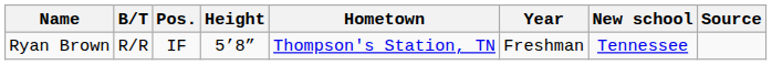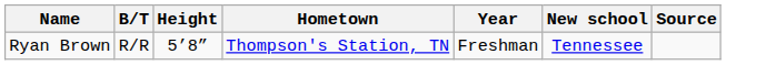- column: Pos. | IF
